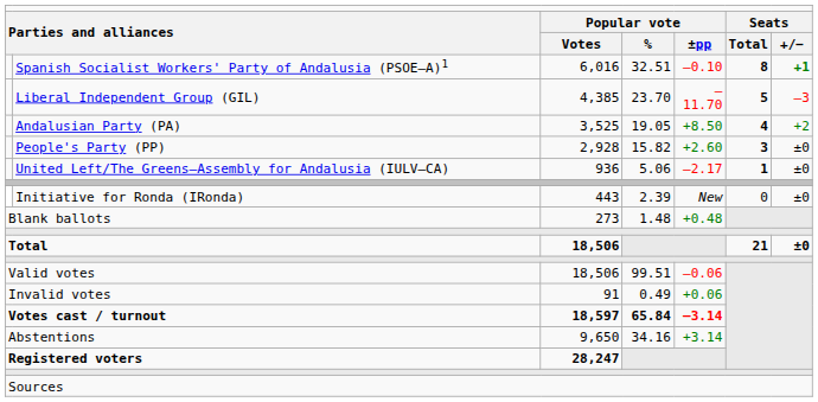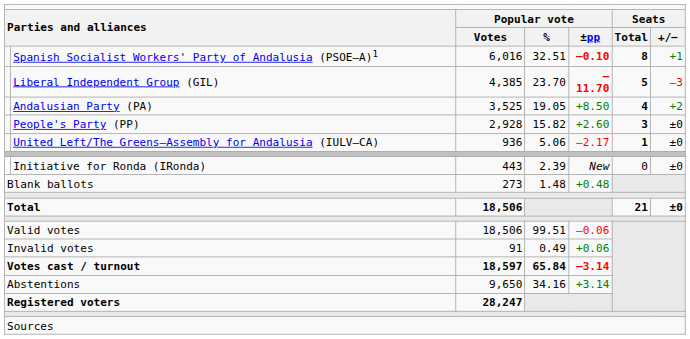Spanish Socialist Workers' Party of Andalusia (PSOE–A)1 | column 5: normal -> bold
Spanish Socialist Workers' Party of Andalusia (PSOE–A)1 | column 7: bold -> normal
Liberal Independent Group (GIL) | column 5: normal -> bold
